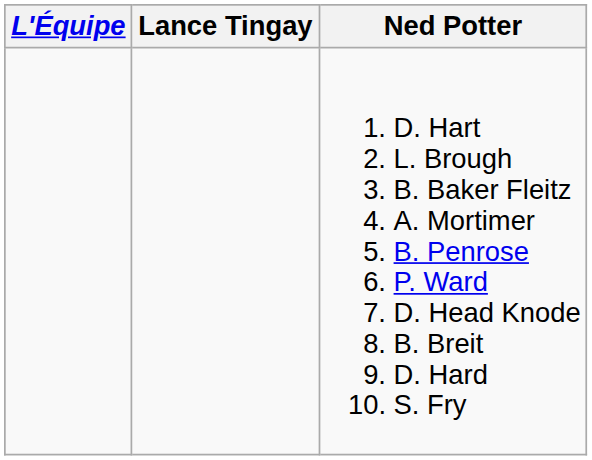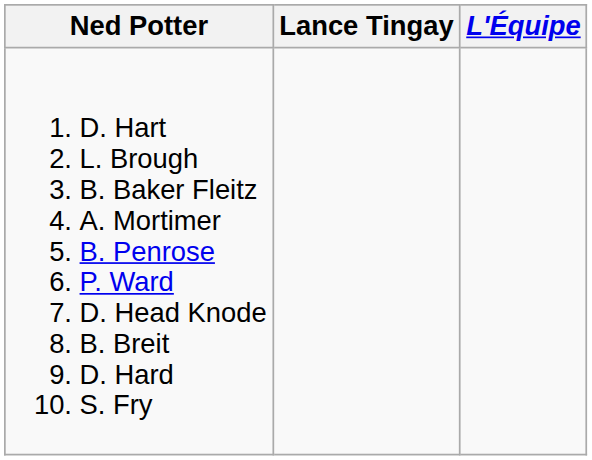columns swapped: Ned Potter <-> L'Équipe
